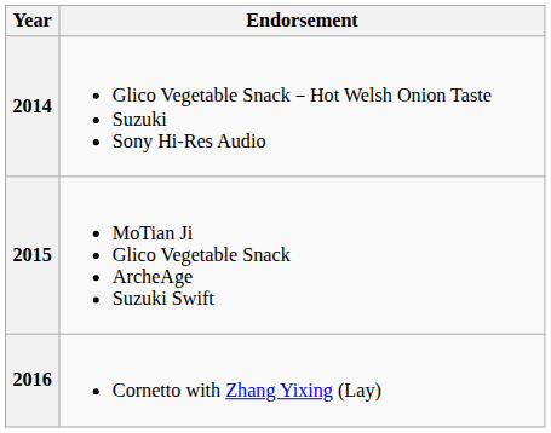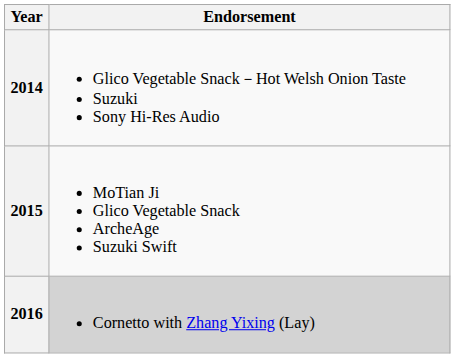2016 | Endorsement: no background -> lightgrey background
